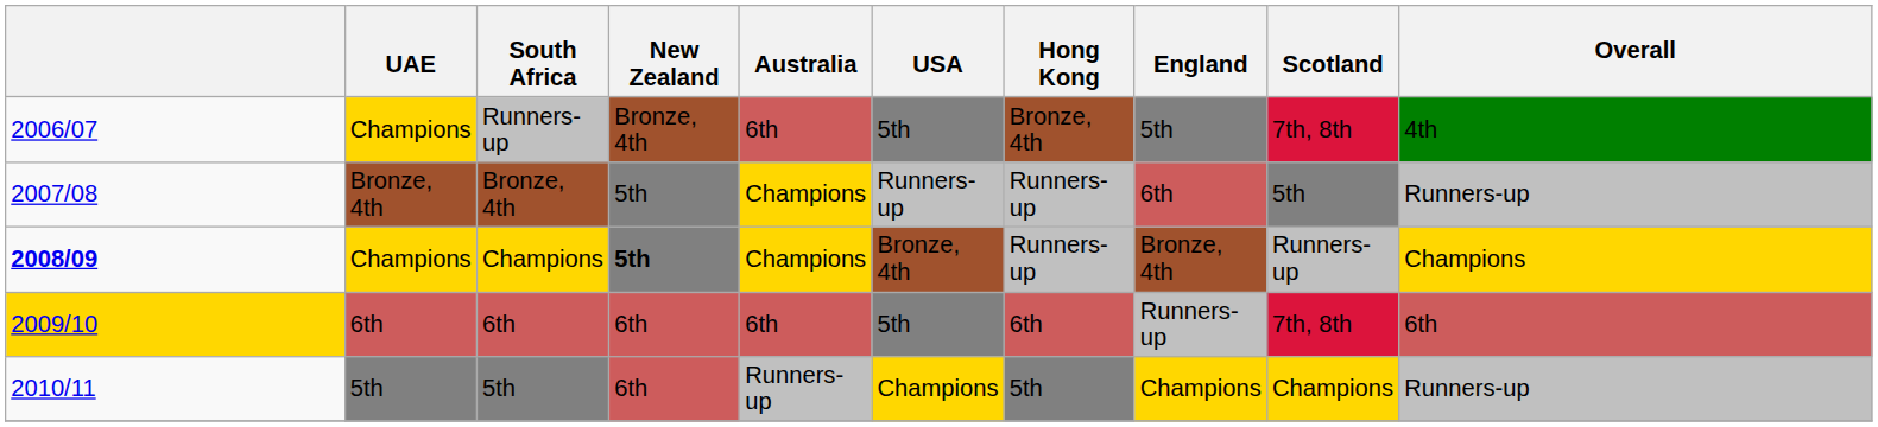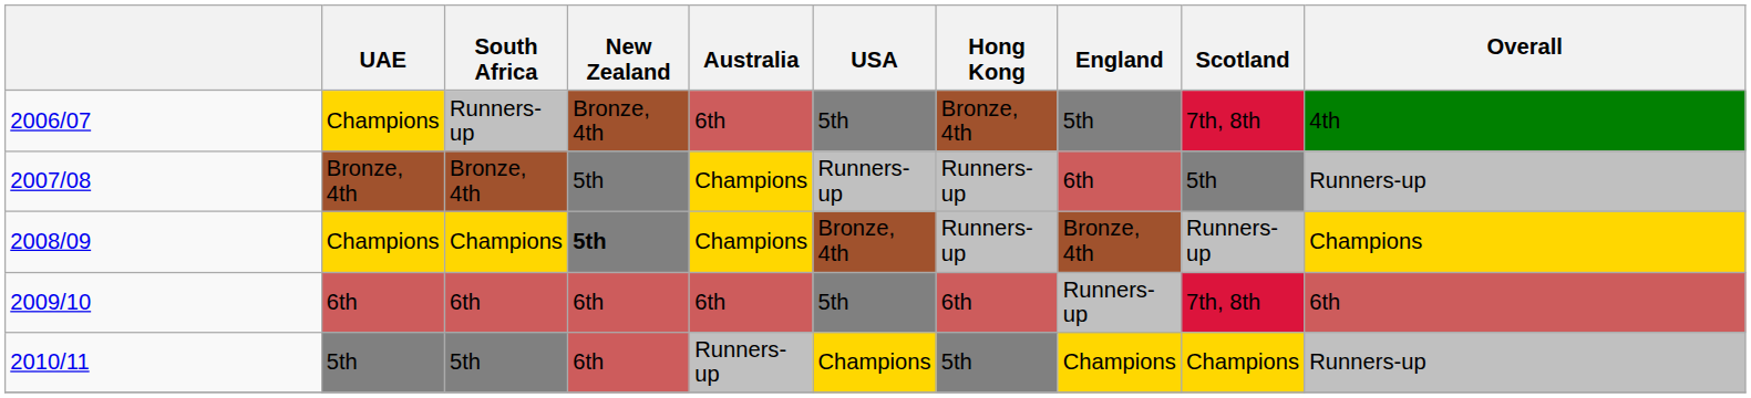row 4 | column 1: bold -> normal
row 5 | column 1: gold background -> no background
